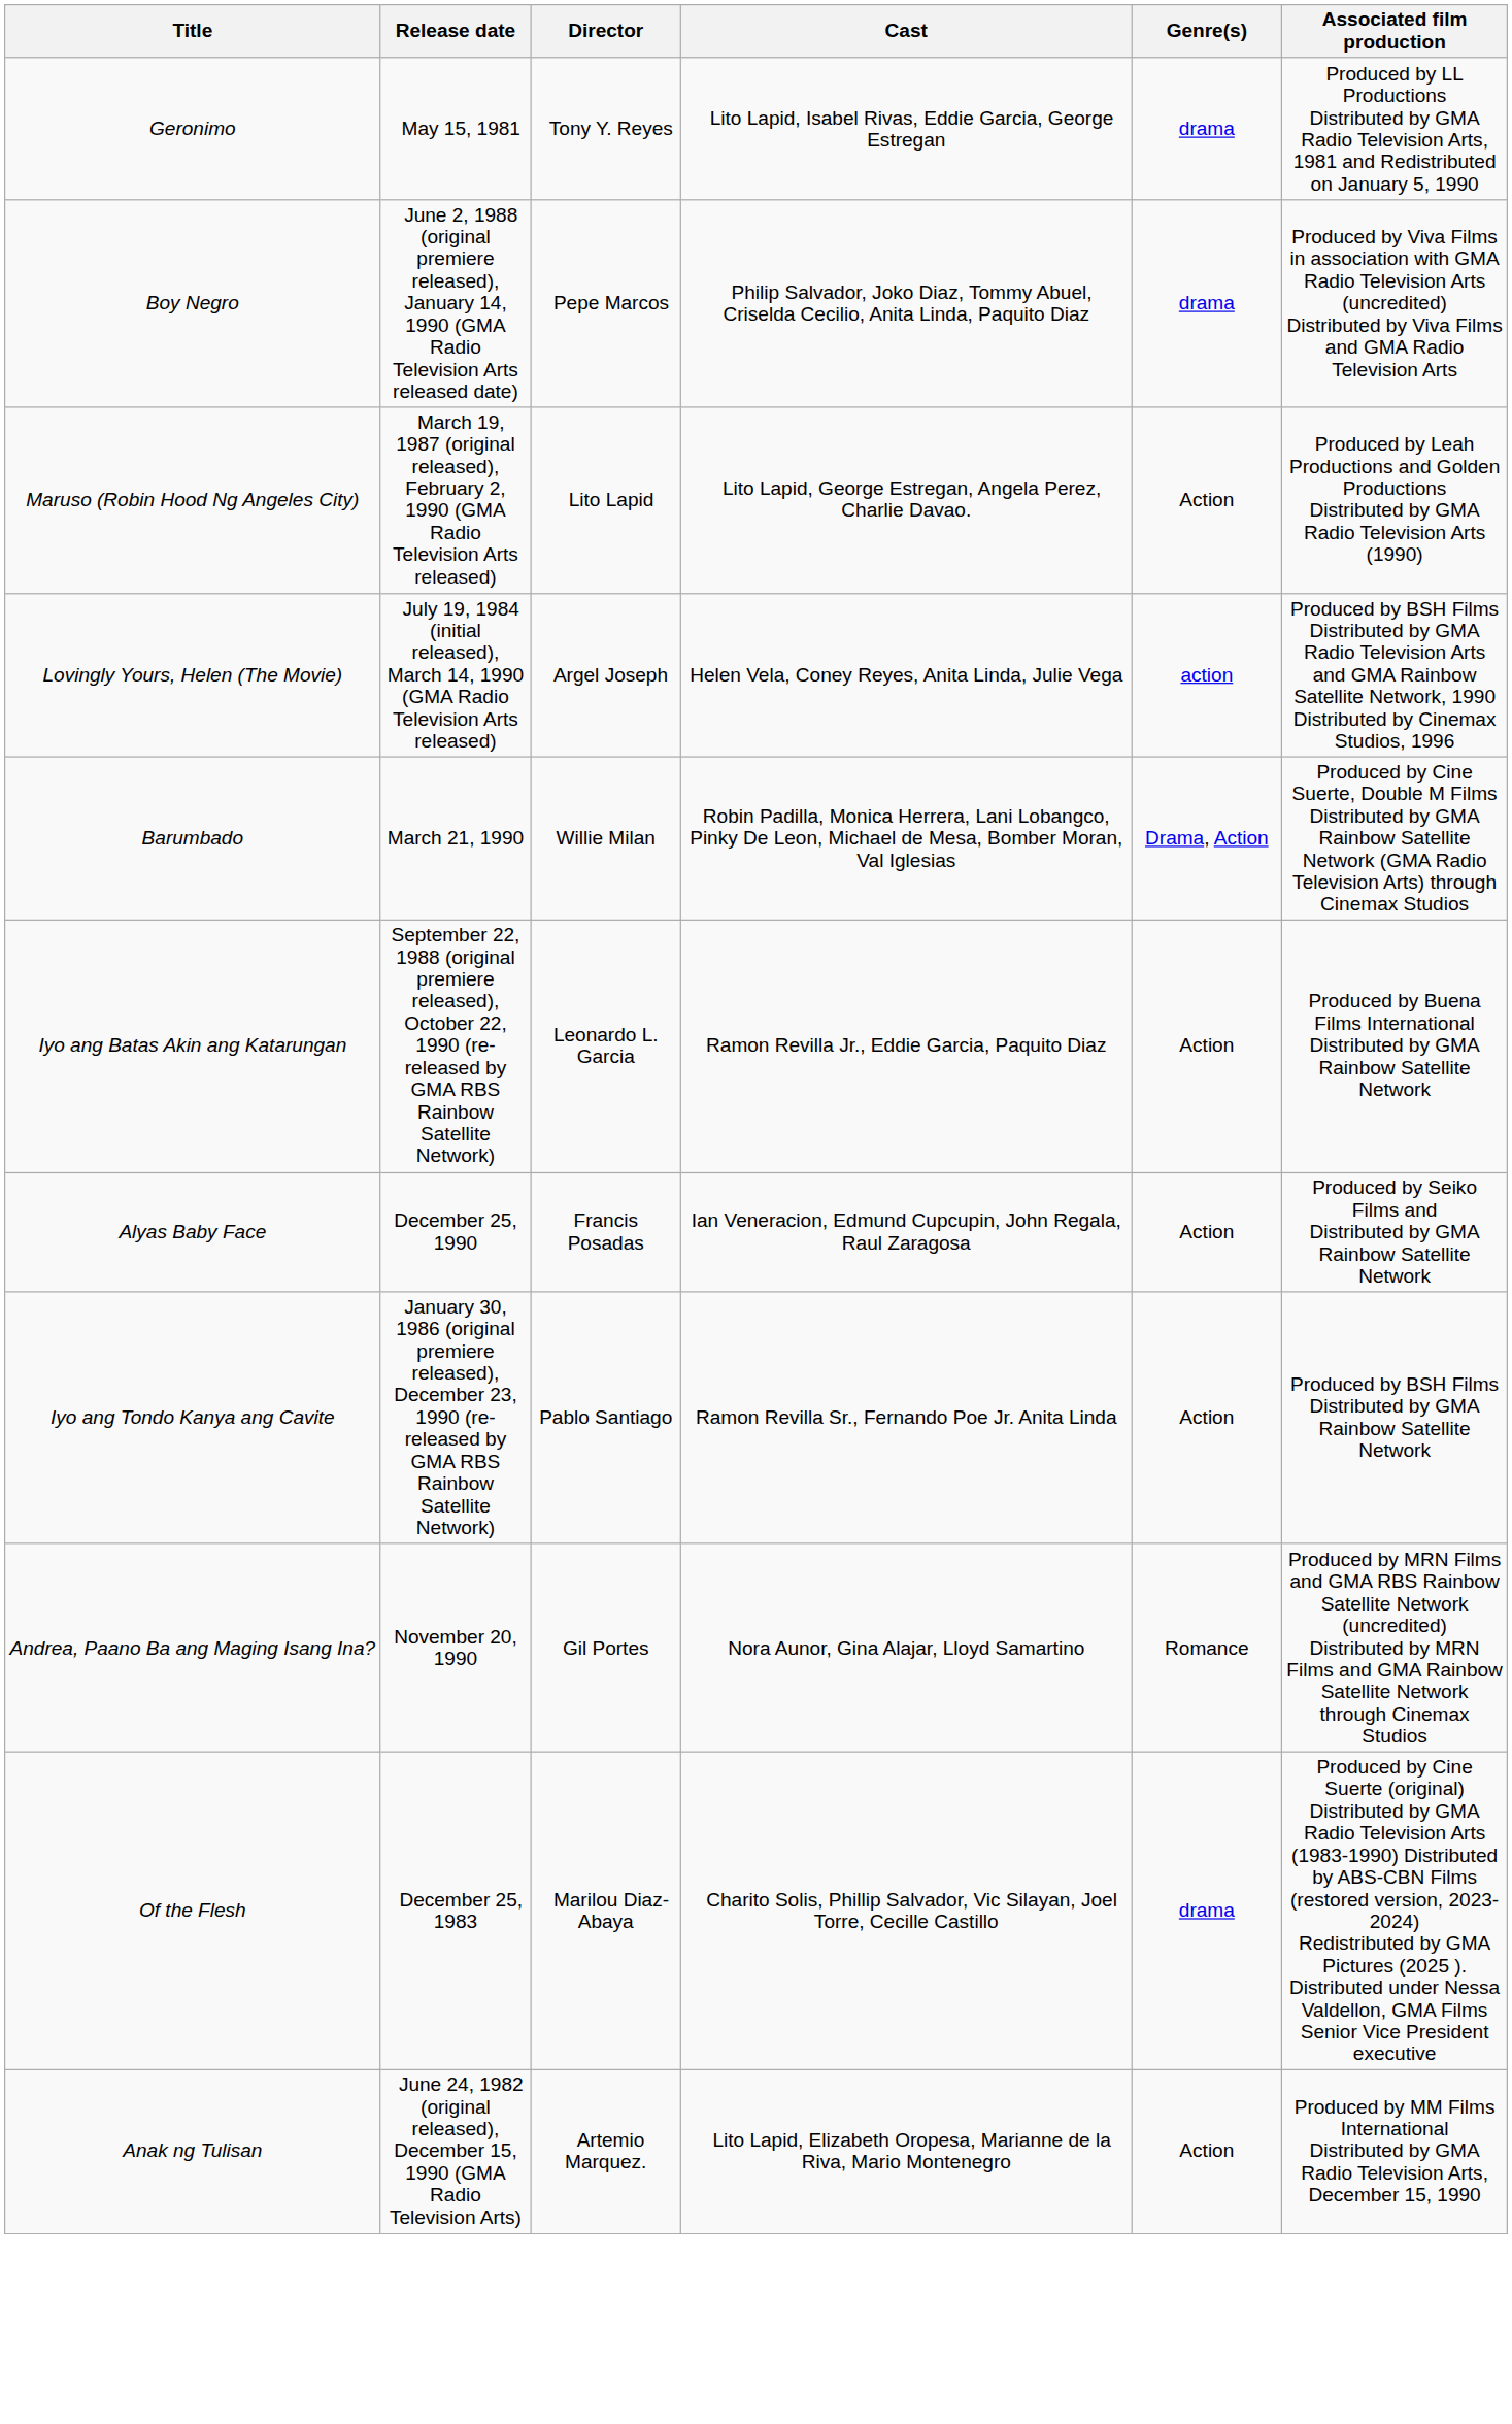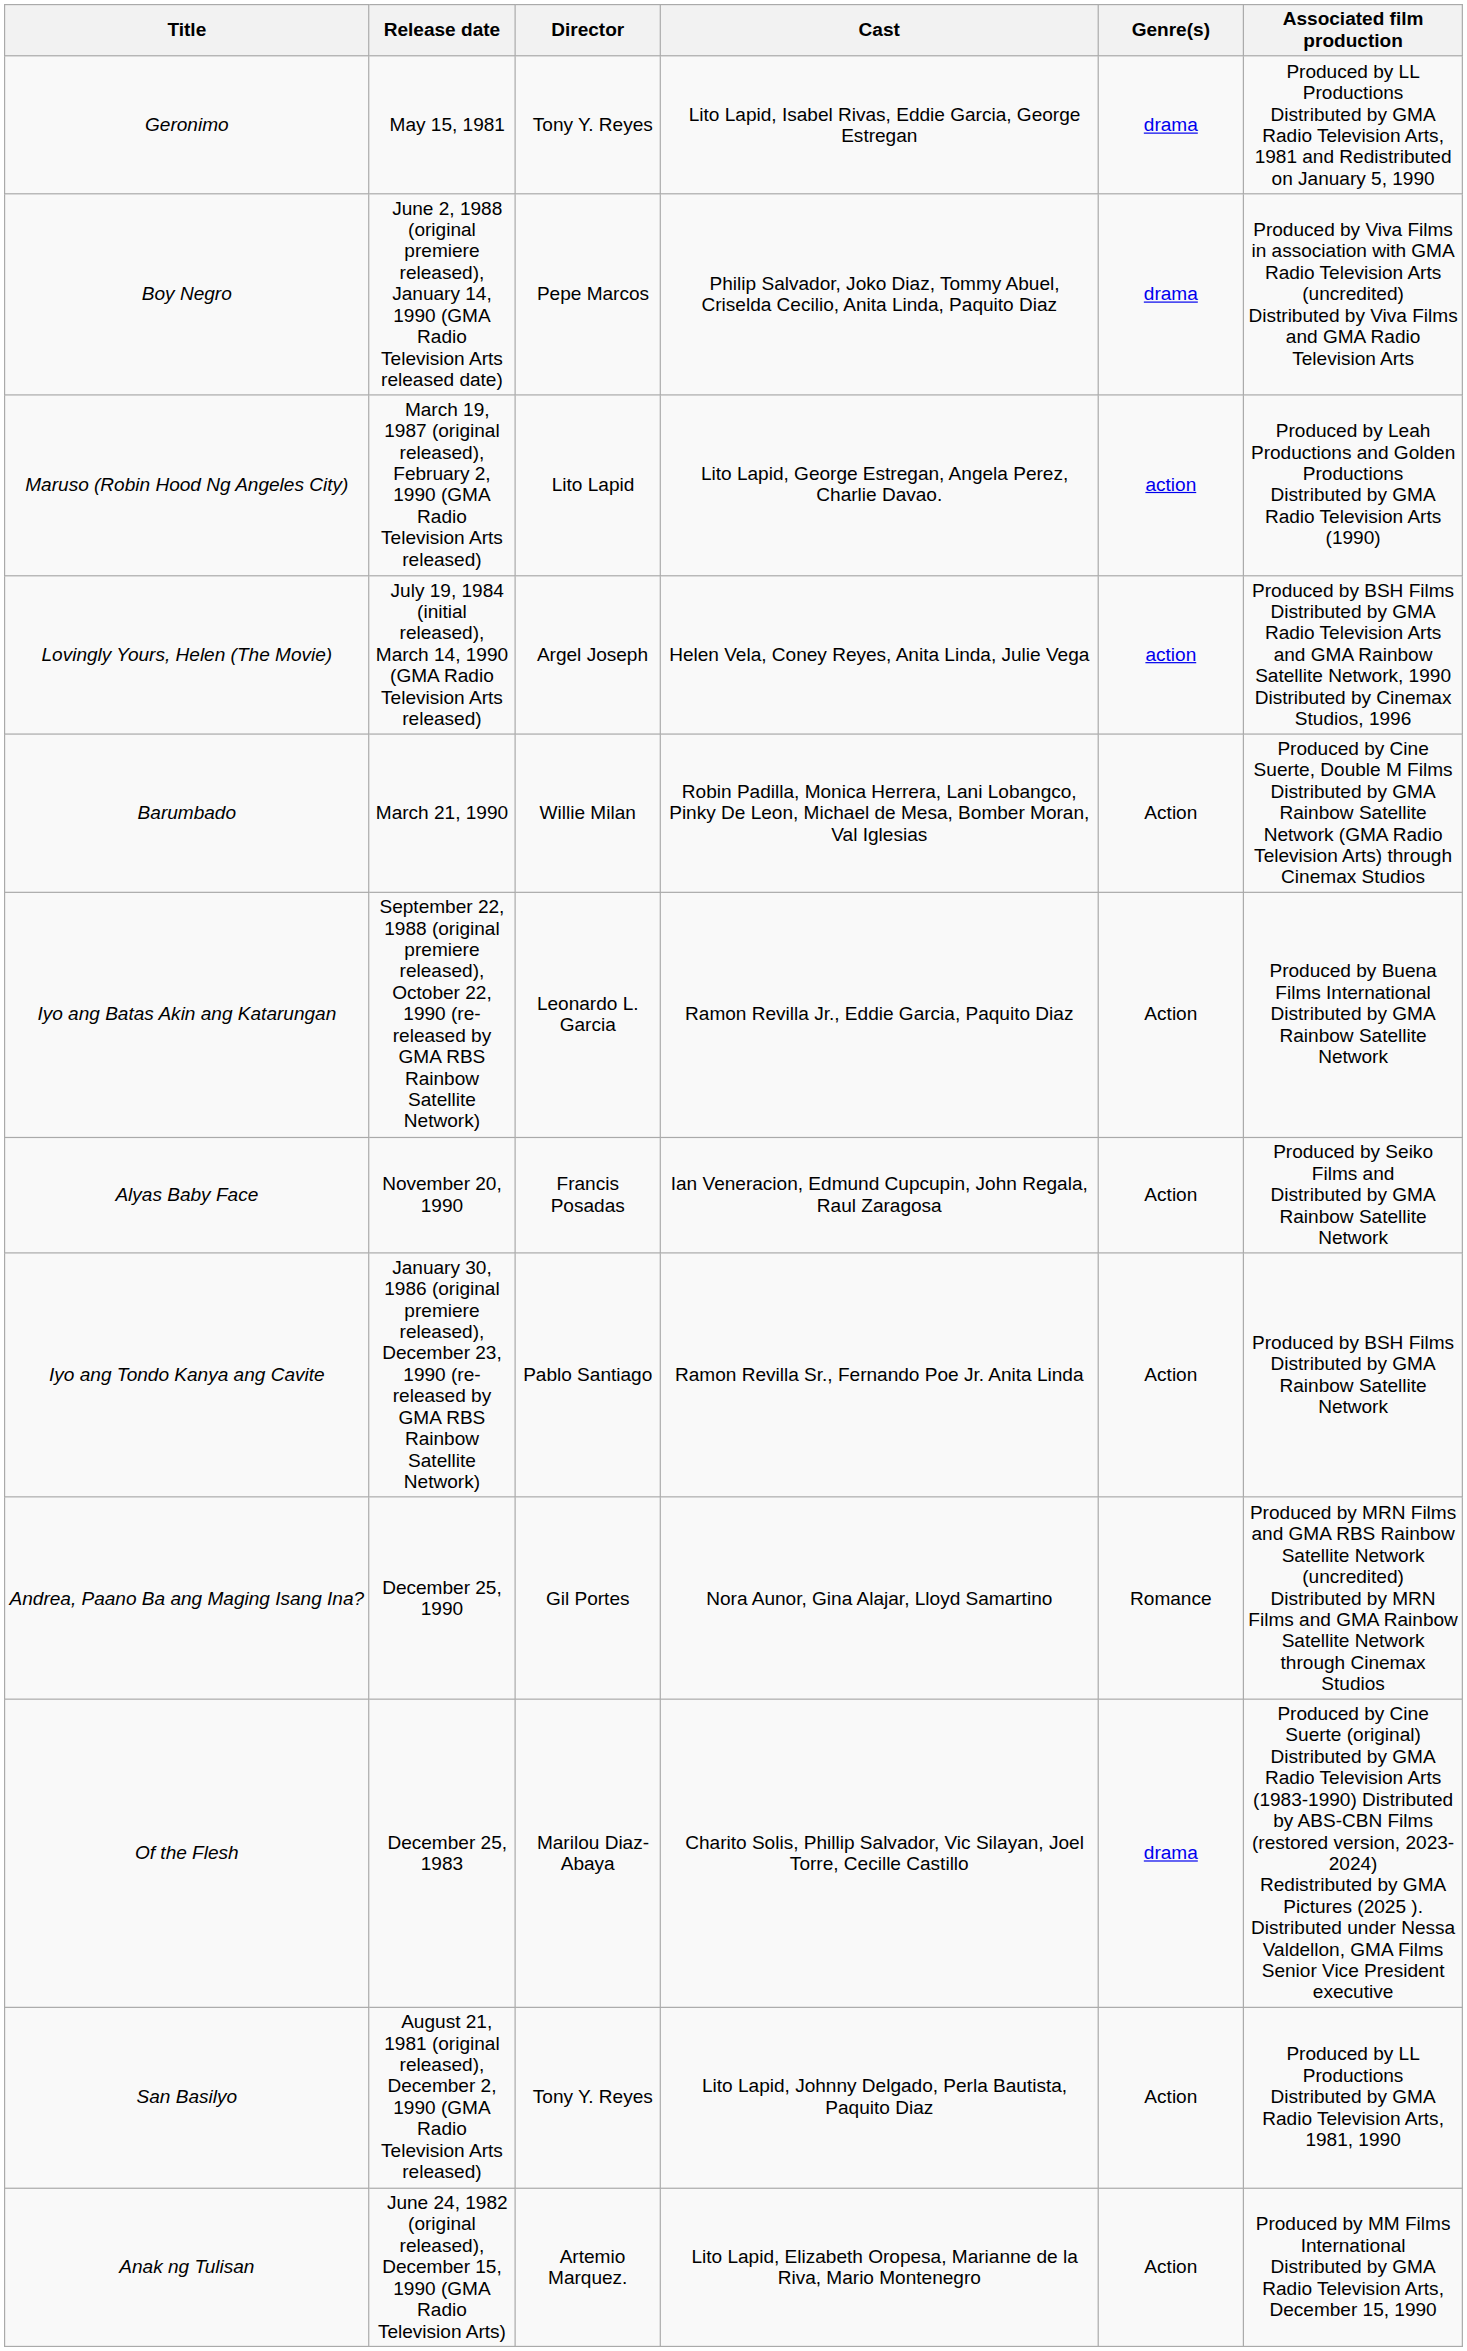Maruso (Robin Hood Ng Angeles City) | Genre(s): Action -> action
Barumbado | Genre(s): Drama, Action -> Action
Alyas Baby Face | Release date: December 25, 1990 -> November 20, 1990
Andrea, Paano Ba ang Maging Isang Ina? | Release date: November 20, 1990 -> December 25, 1990
+ row: San Basilyo | August 21, 1981 (original released), December 2, 1990 (GMA Radio Television Arts released) | Tony Y. Reyes | Lito Lapid, Johnny Delgado, Perla Bautista, Paquito Diaz | Action | Produced by LL Productions Distributed by GMA Radio Television Arts, 1981, 1990
